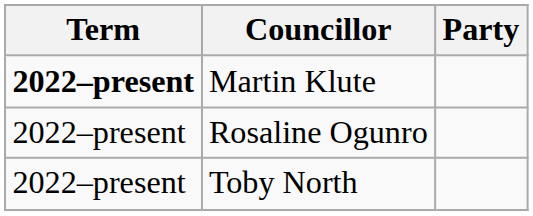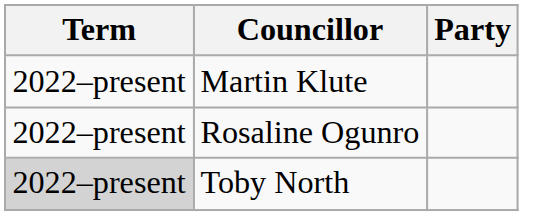Martin Klute | Term: bold -> normal
Toby North | Term: no background -> lightgrey background
